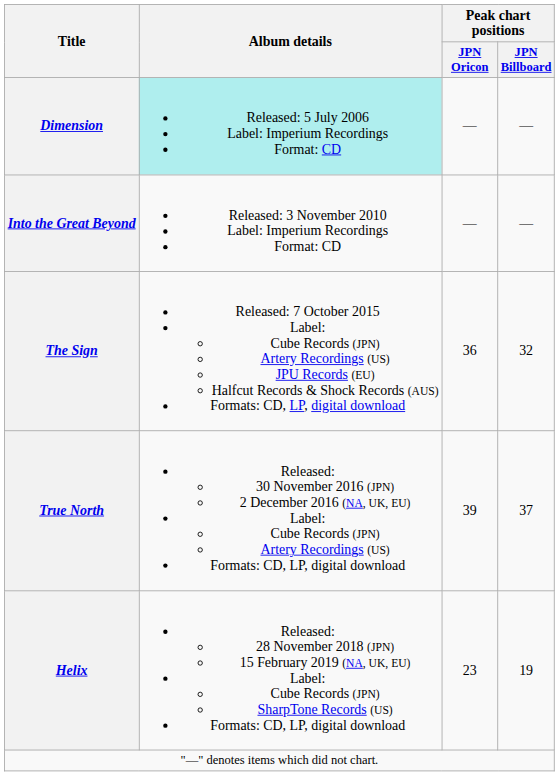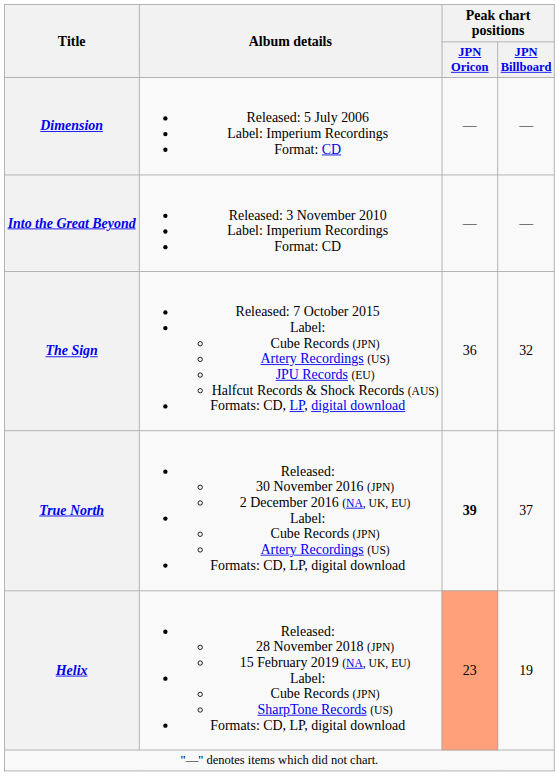Dimension | Album details: paleturquoise background -> no background
True North | Peak chart positions / JPN Oricon: normal -> bold
Helix | Peak chart positions / JPN Oricon: no background -> lightsalmon background
